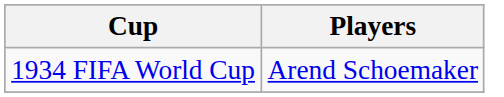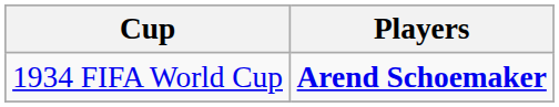1934 FIFA World Cup | Players: normal -> bold
